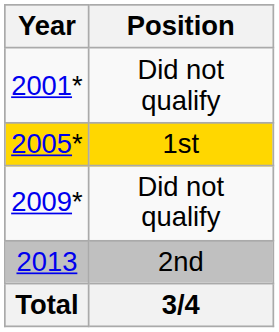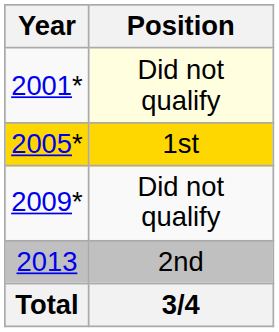2001* | Position: no background -> lightyellow background
